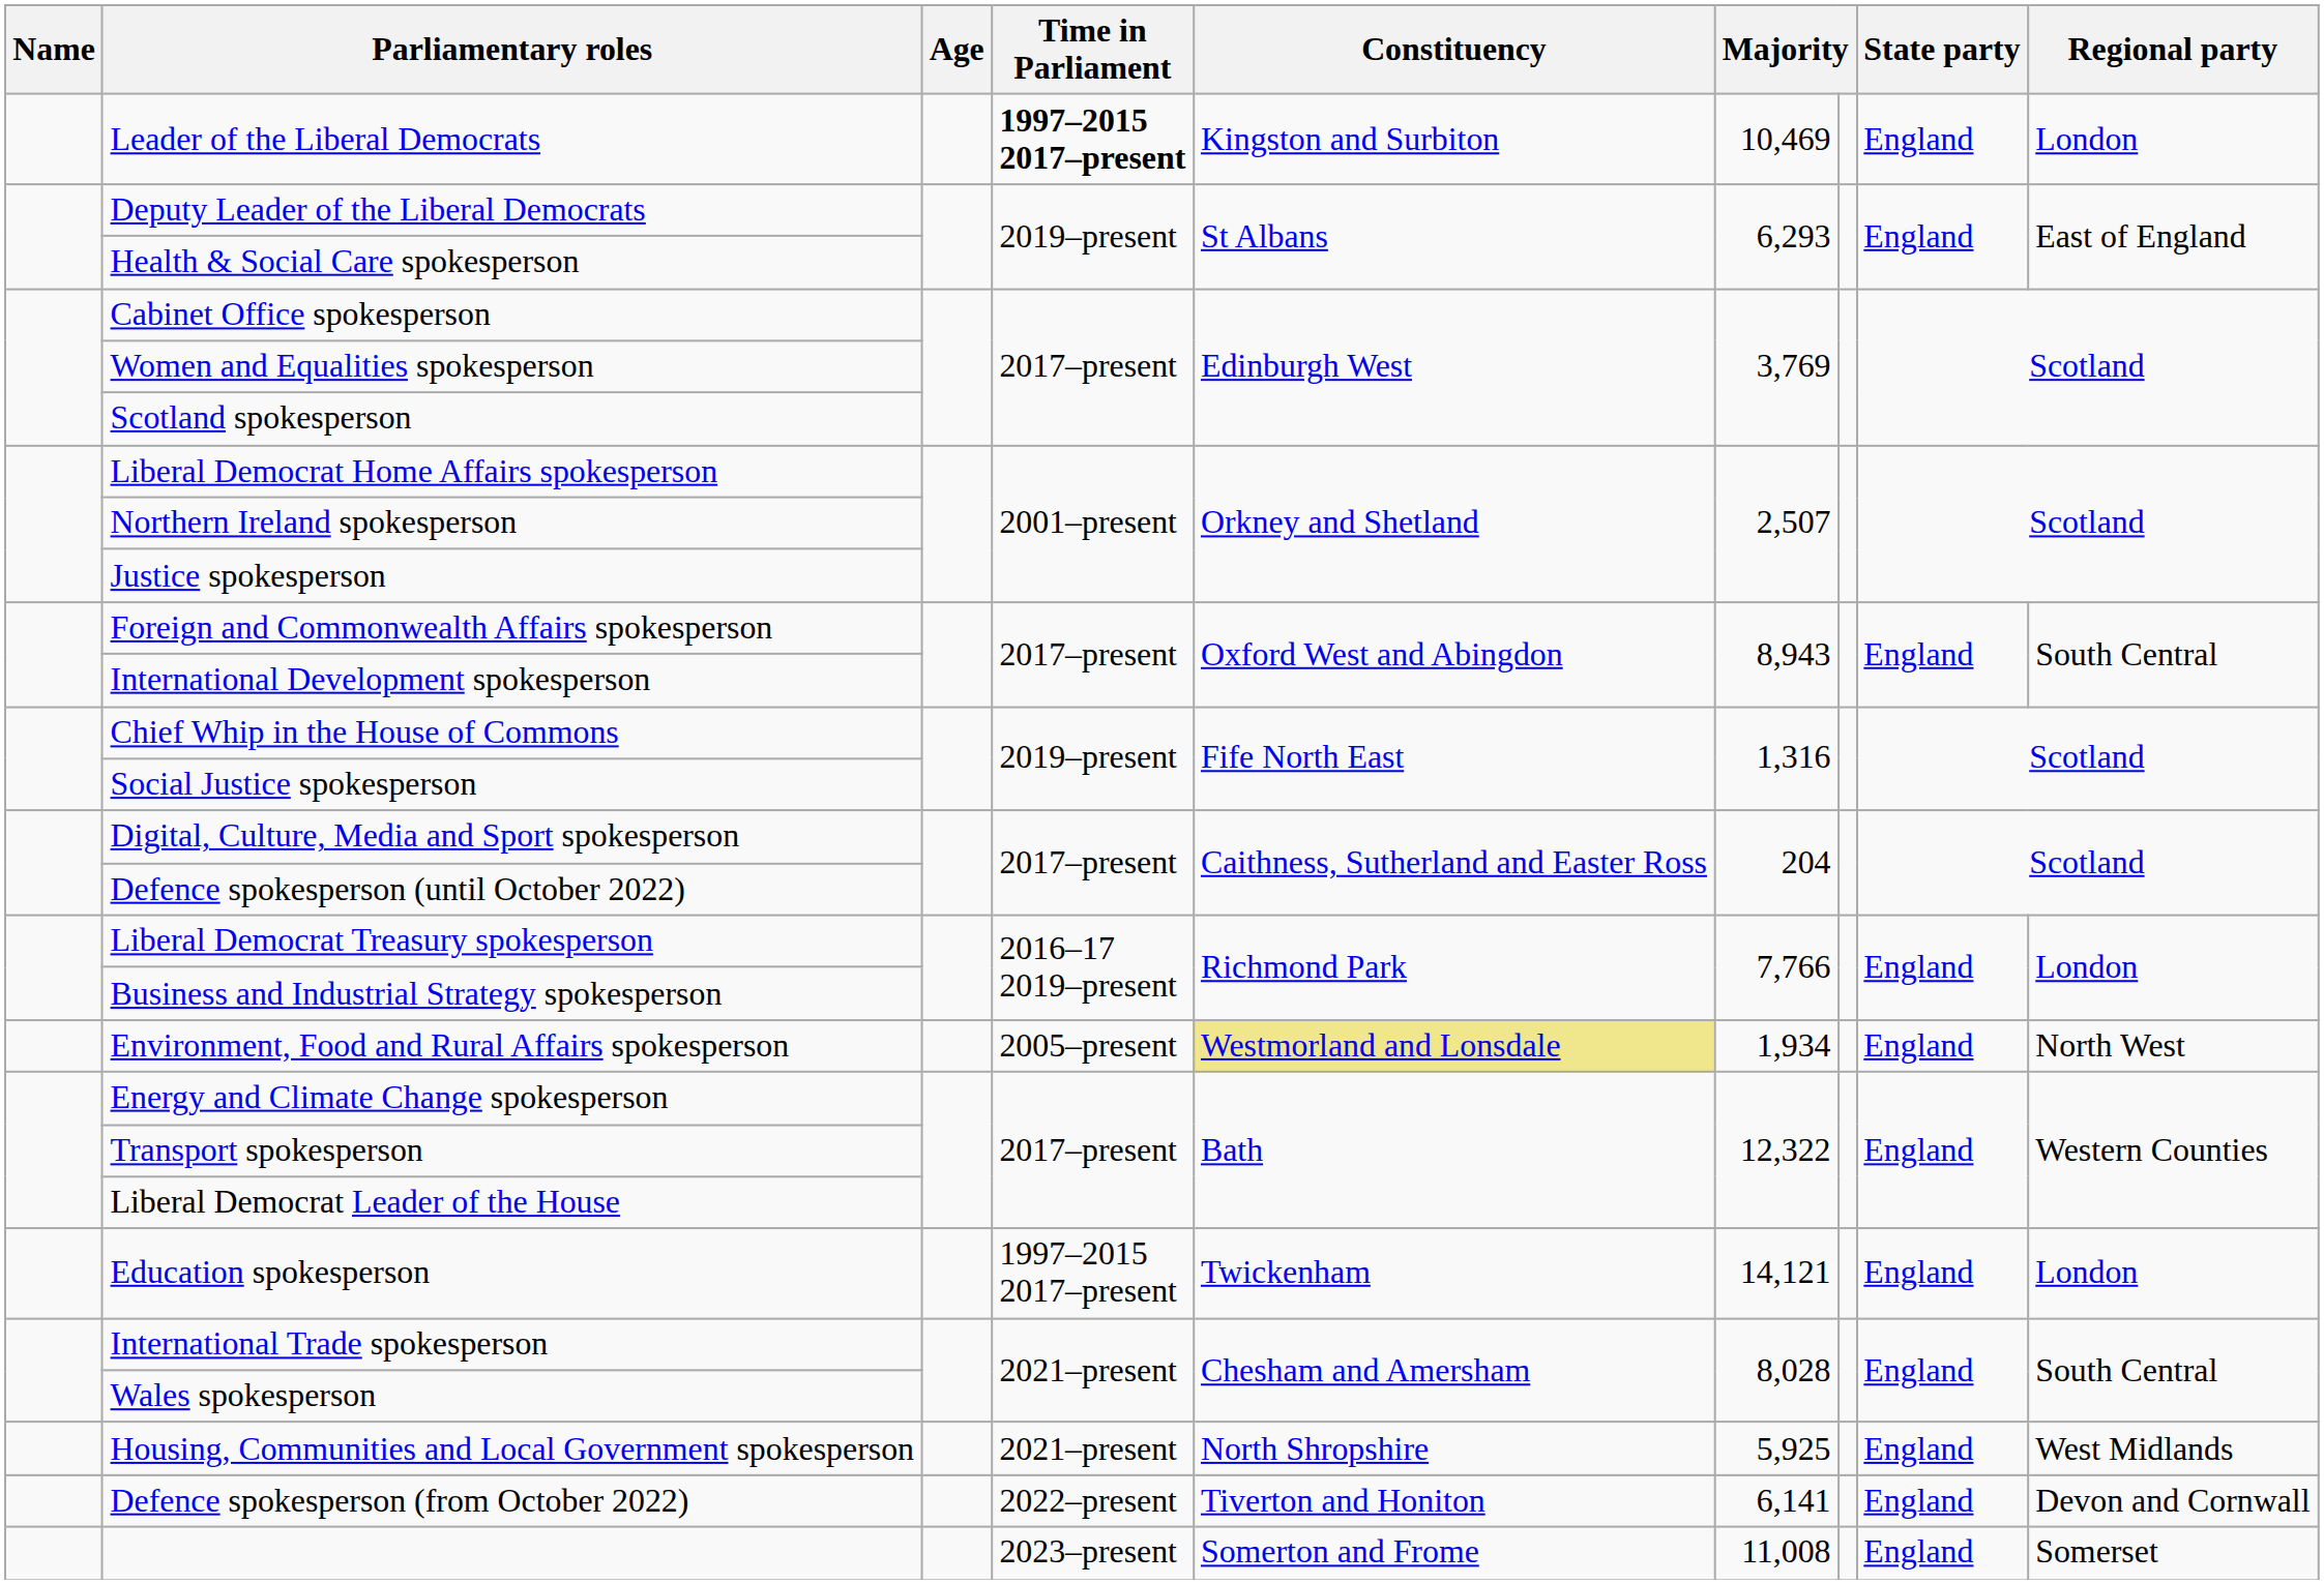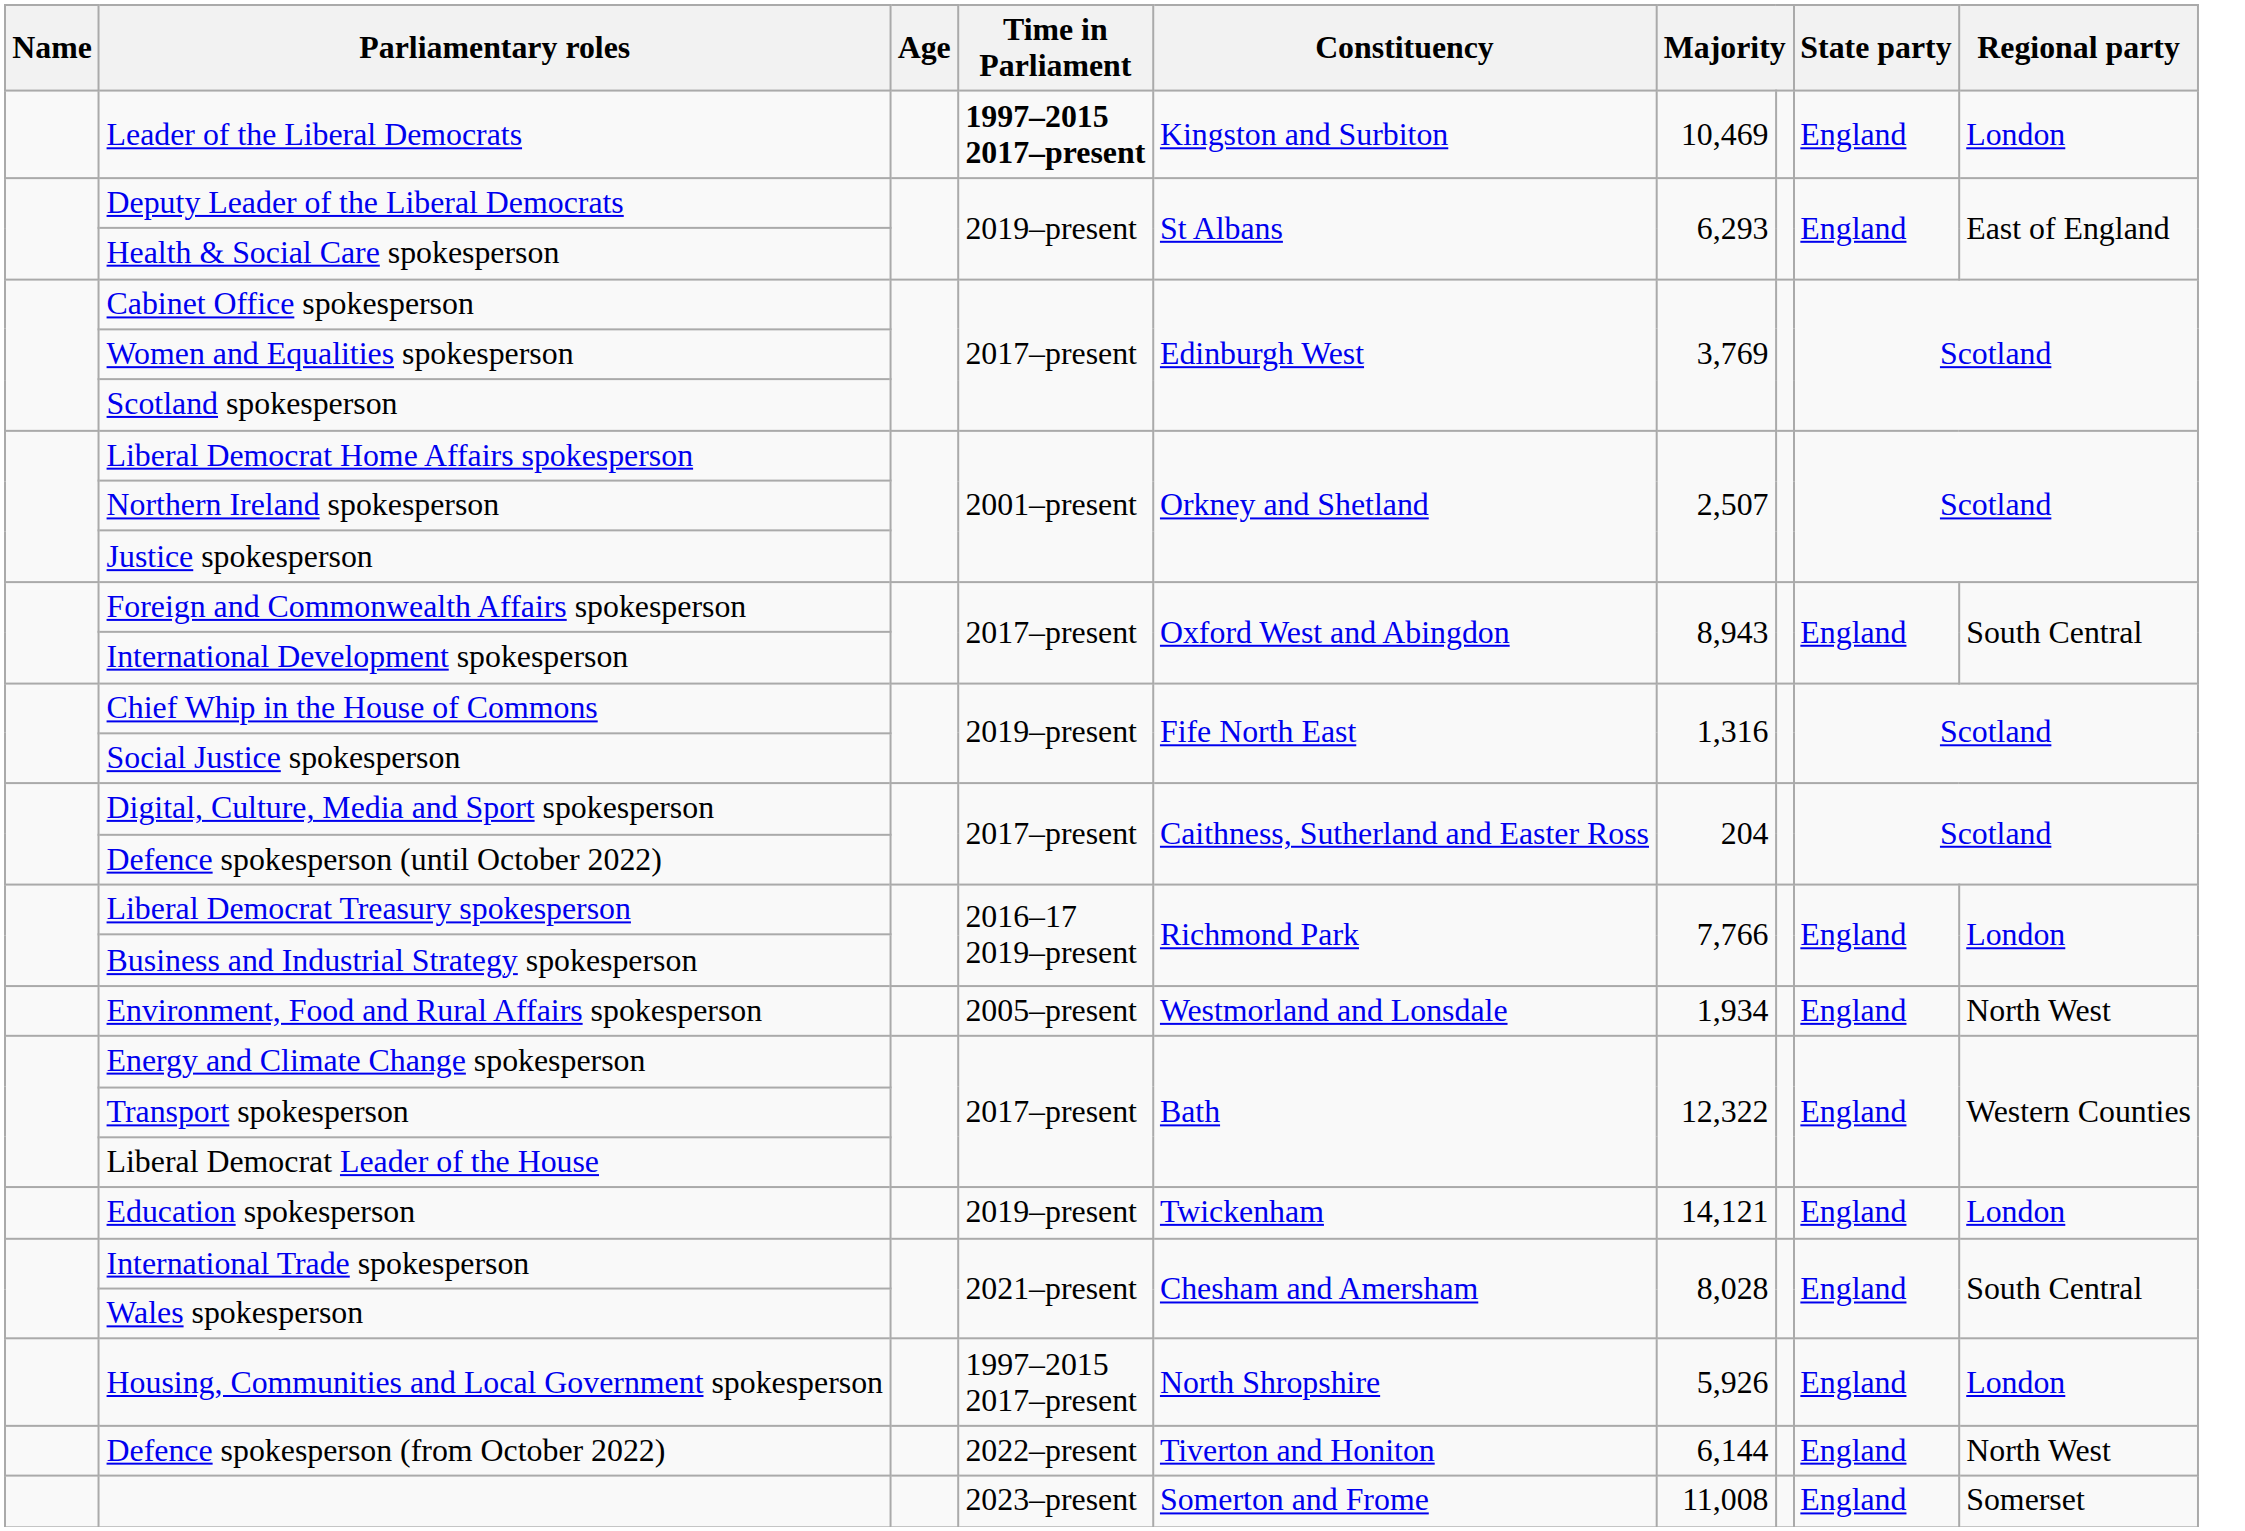Environment, Food and Rural Affairs spokesperson | Constituency: khaki background -> no background
Education spokesperson | Time in Parliament: 1997–2015 2017–present -> 2019–present
Housing, Communities and Local Government spokesperson | Time in Parliament: 2021–present -> 1997–2015 2017–present
Housing, Communities and Local Government spokesperson | column 6: 5,925 -> 5,926
Housing, Communities and Local Government spokesperson | Regional party: West Midlands -> London
Defence spokesperson (from October 2022) | column 6: 6,141 -> 6,144
Defence spokesperson (from October 2022) | Regional party: Devon and Cornwall -> North West
